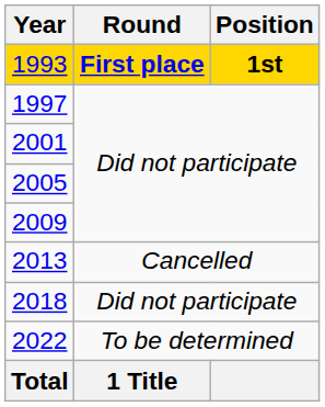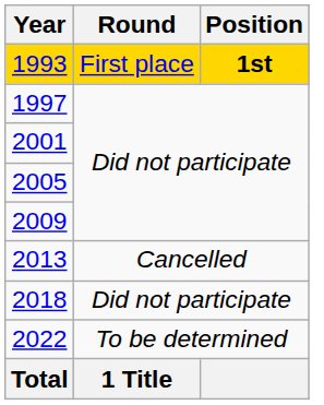1993 | Round: bold -> normal
